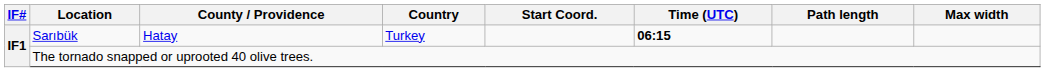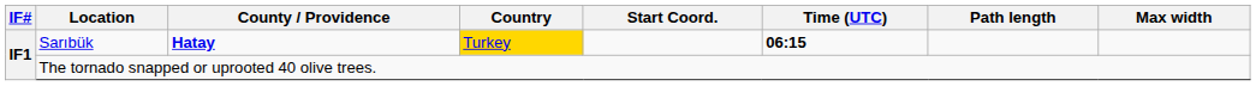Sarıbük | County / Providence: normal -> bold
Sarıbük | Country: no background -> gold background
